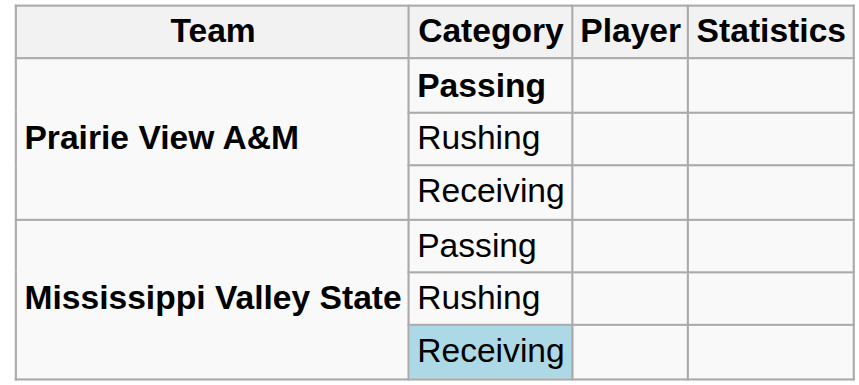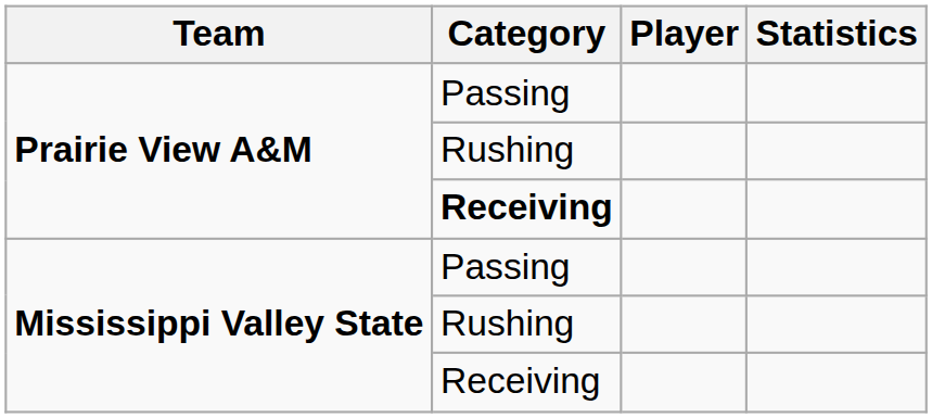Prairie View A&M / Passing | Category: bold -> normal
Prairie View A&M / Receiving | Category: normal -> bold
Mississippi Valley State / Receiving | Category: lightblue background -> no background
